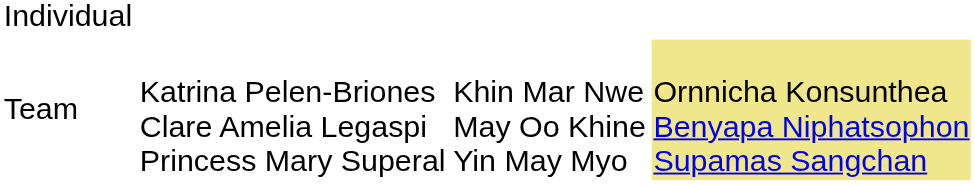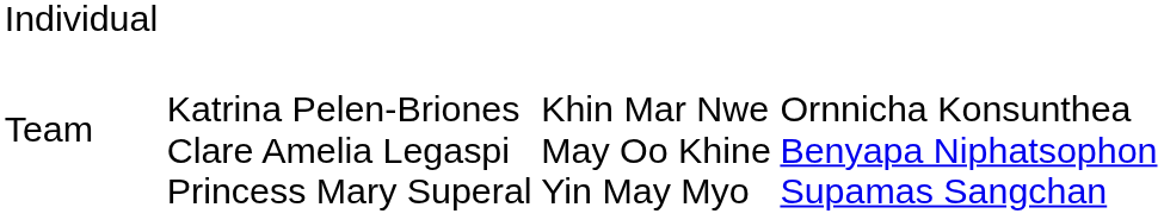Team | column 4: khaki background -> no background
